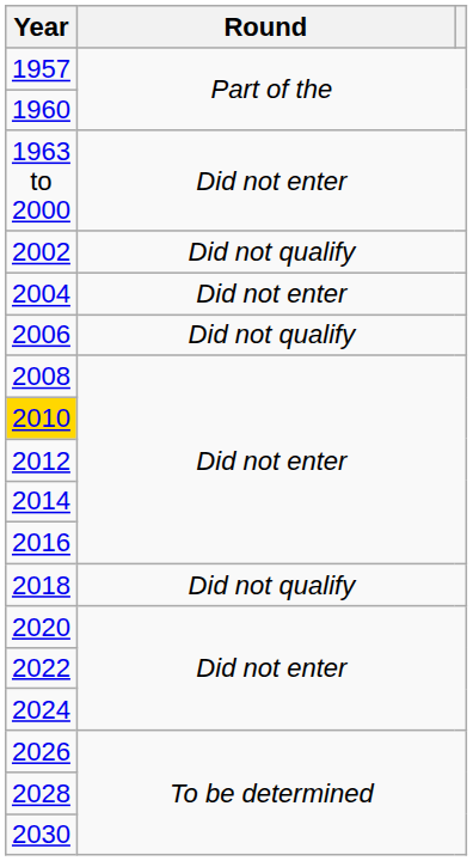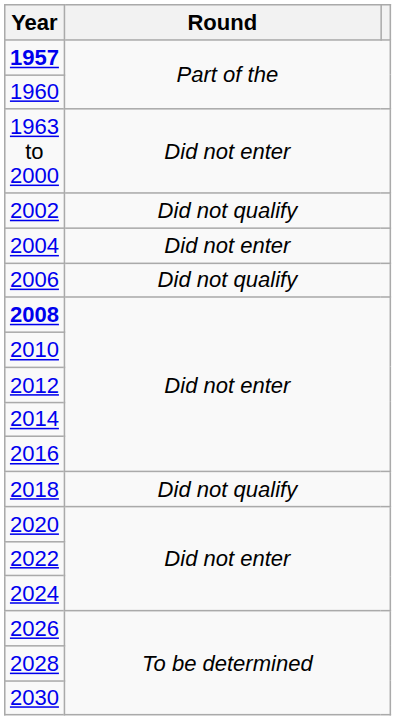1957 | Year: normal -> bold
2008 | Year: normal -> bold
2010 | Year: gold background -> no background
